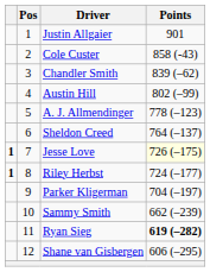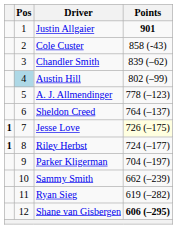Justin Allgaier | Points: normal -> bold
Austin Hill | Pos: no background -> lightblue background
Ryan Sieg | Points: bold -> normal
Shane van Gisbergen | Points: normal -> bold
